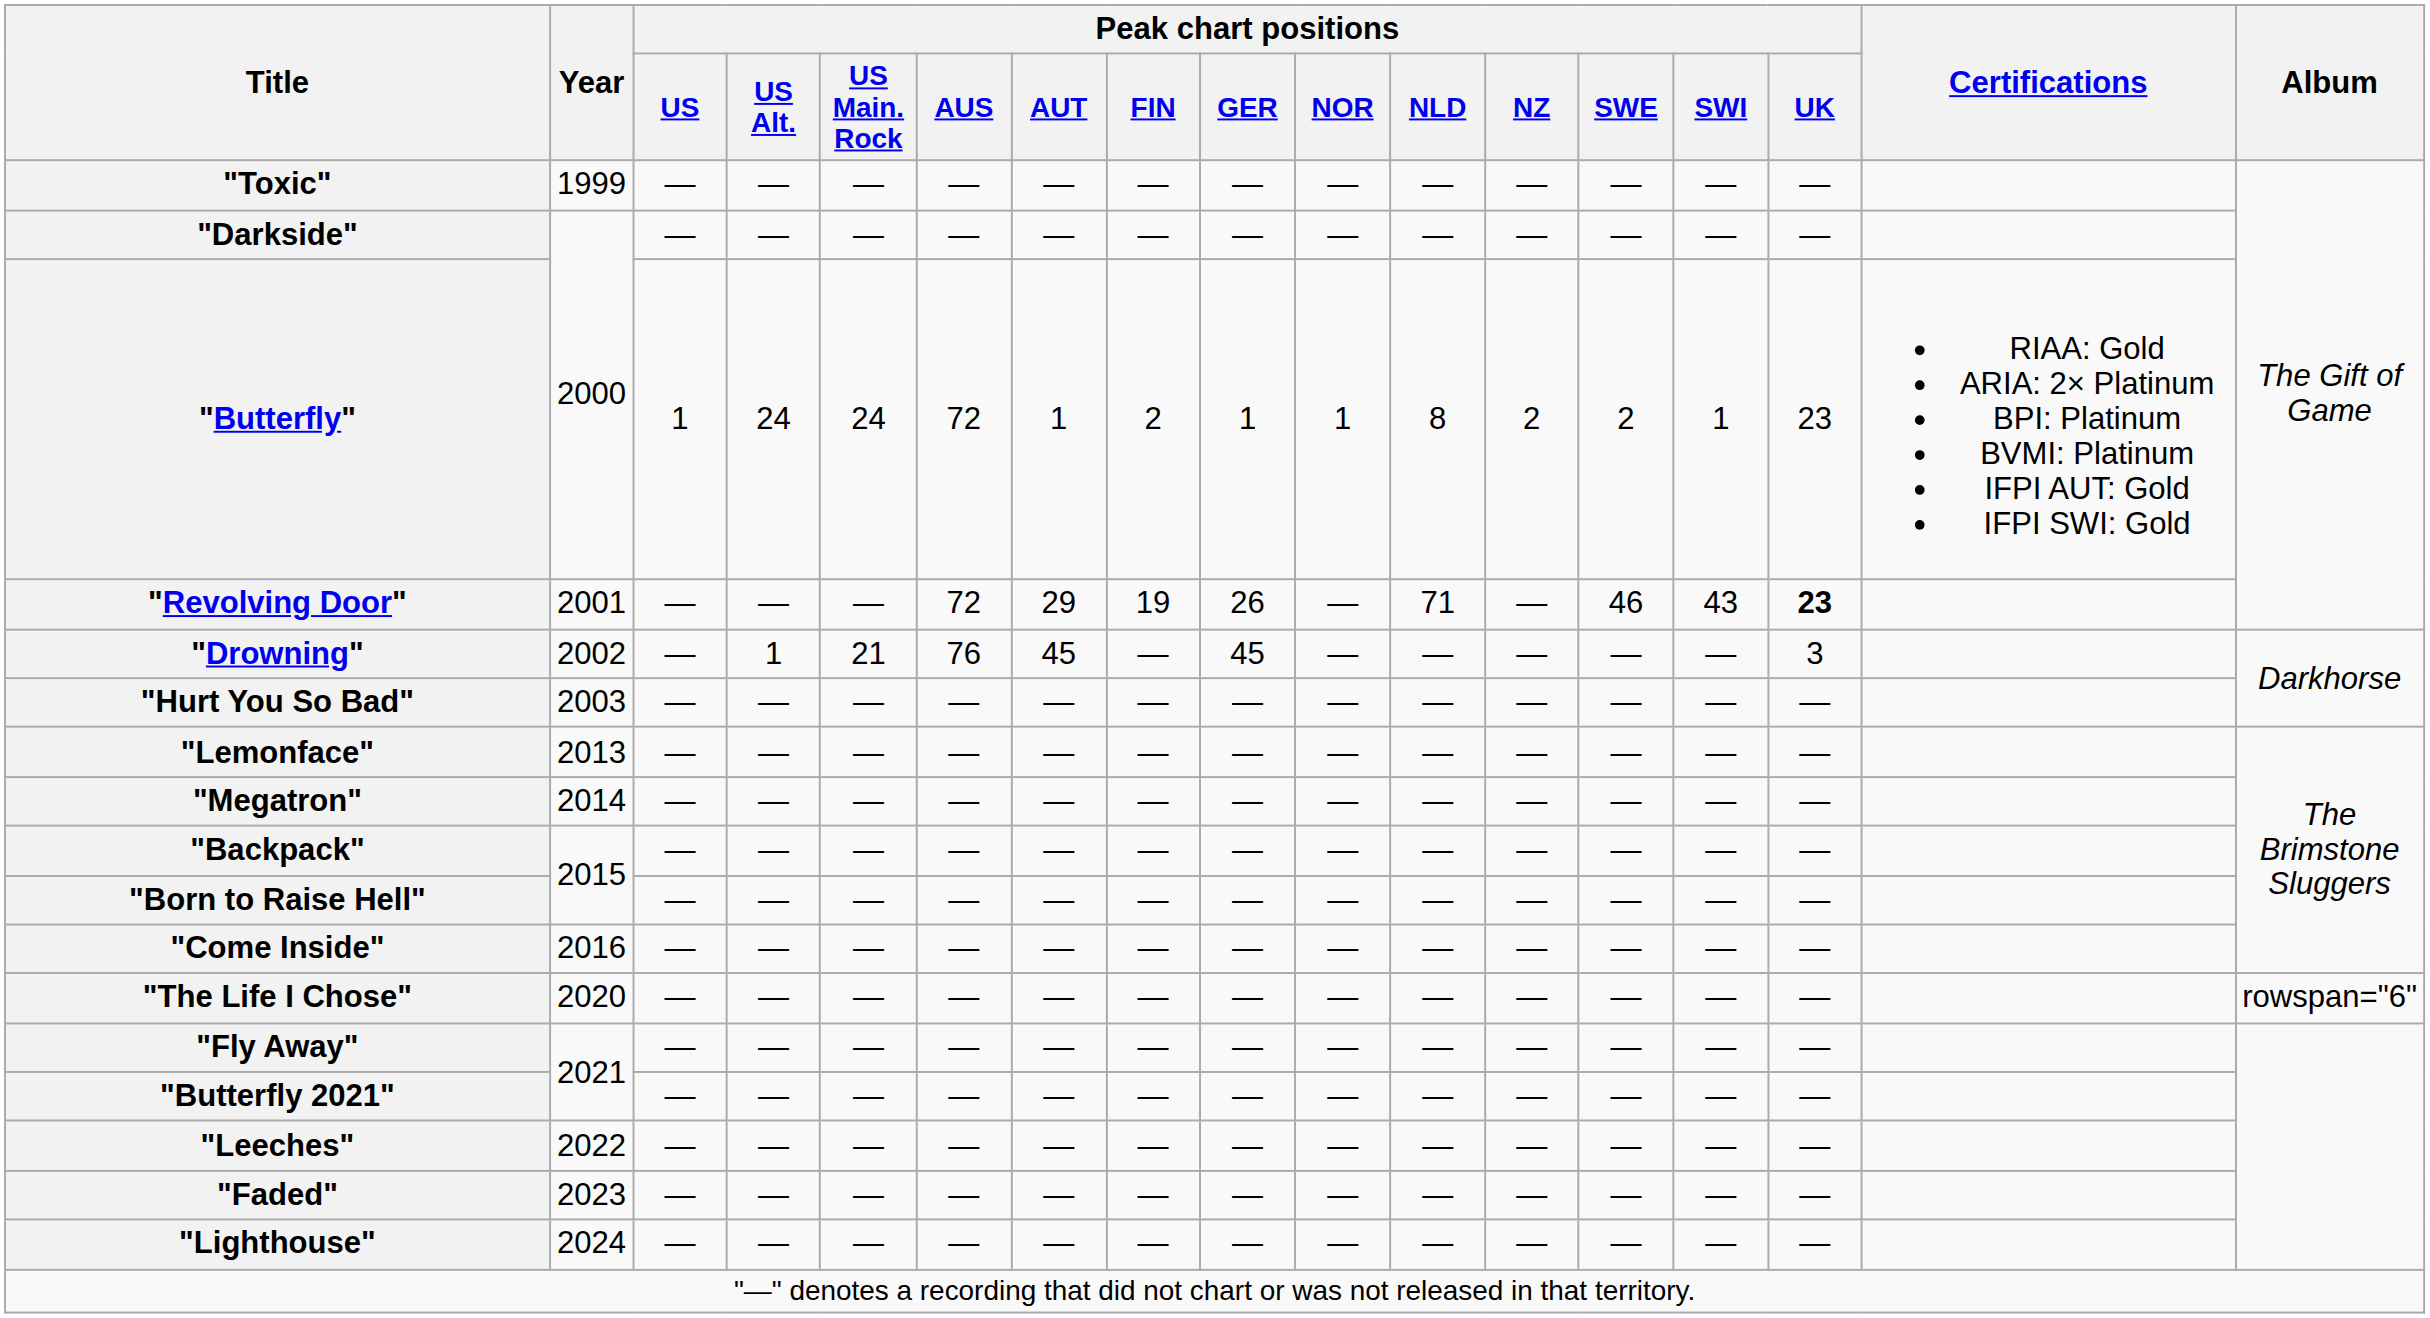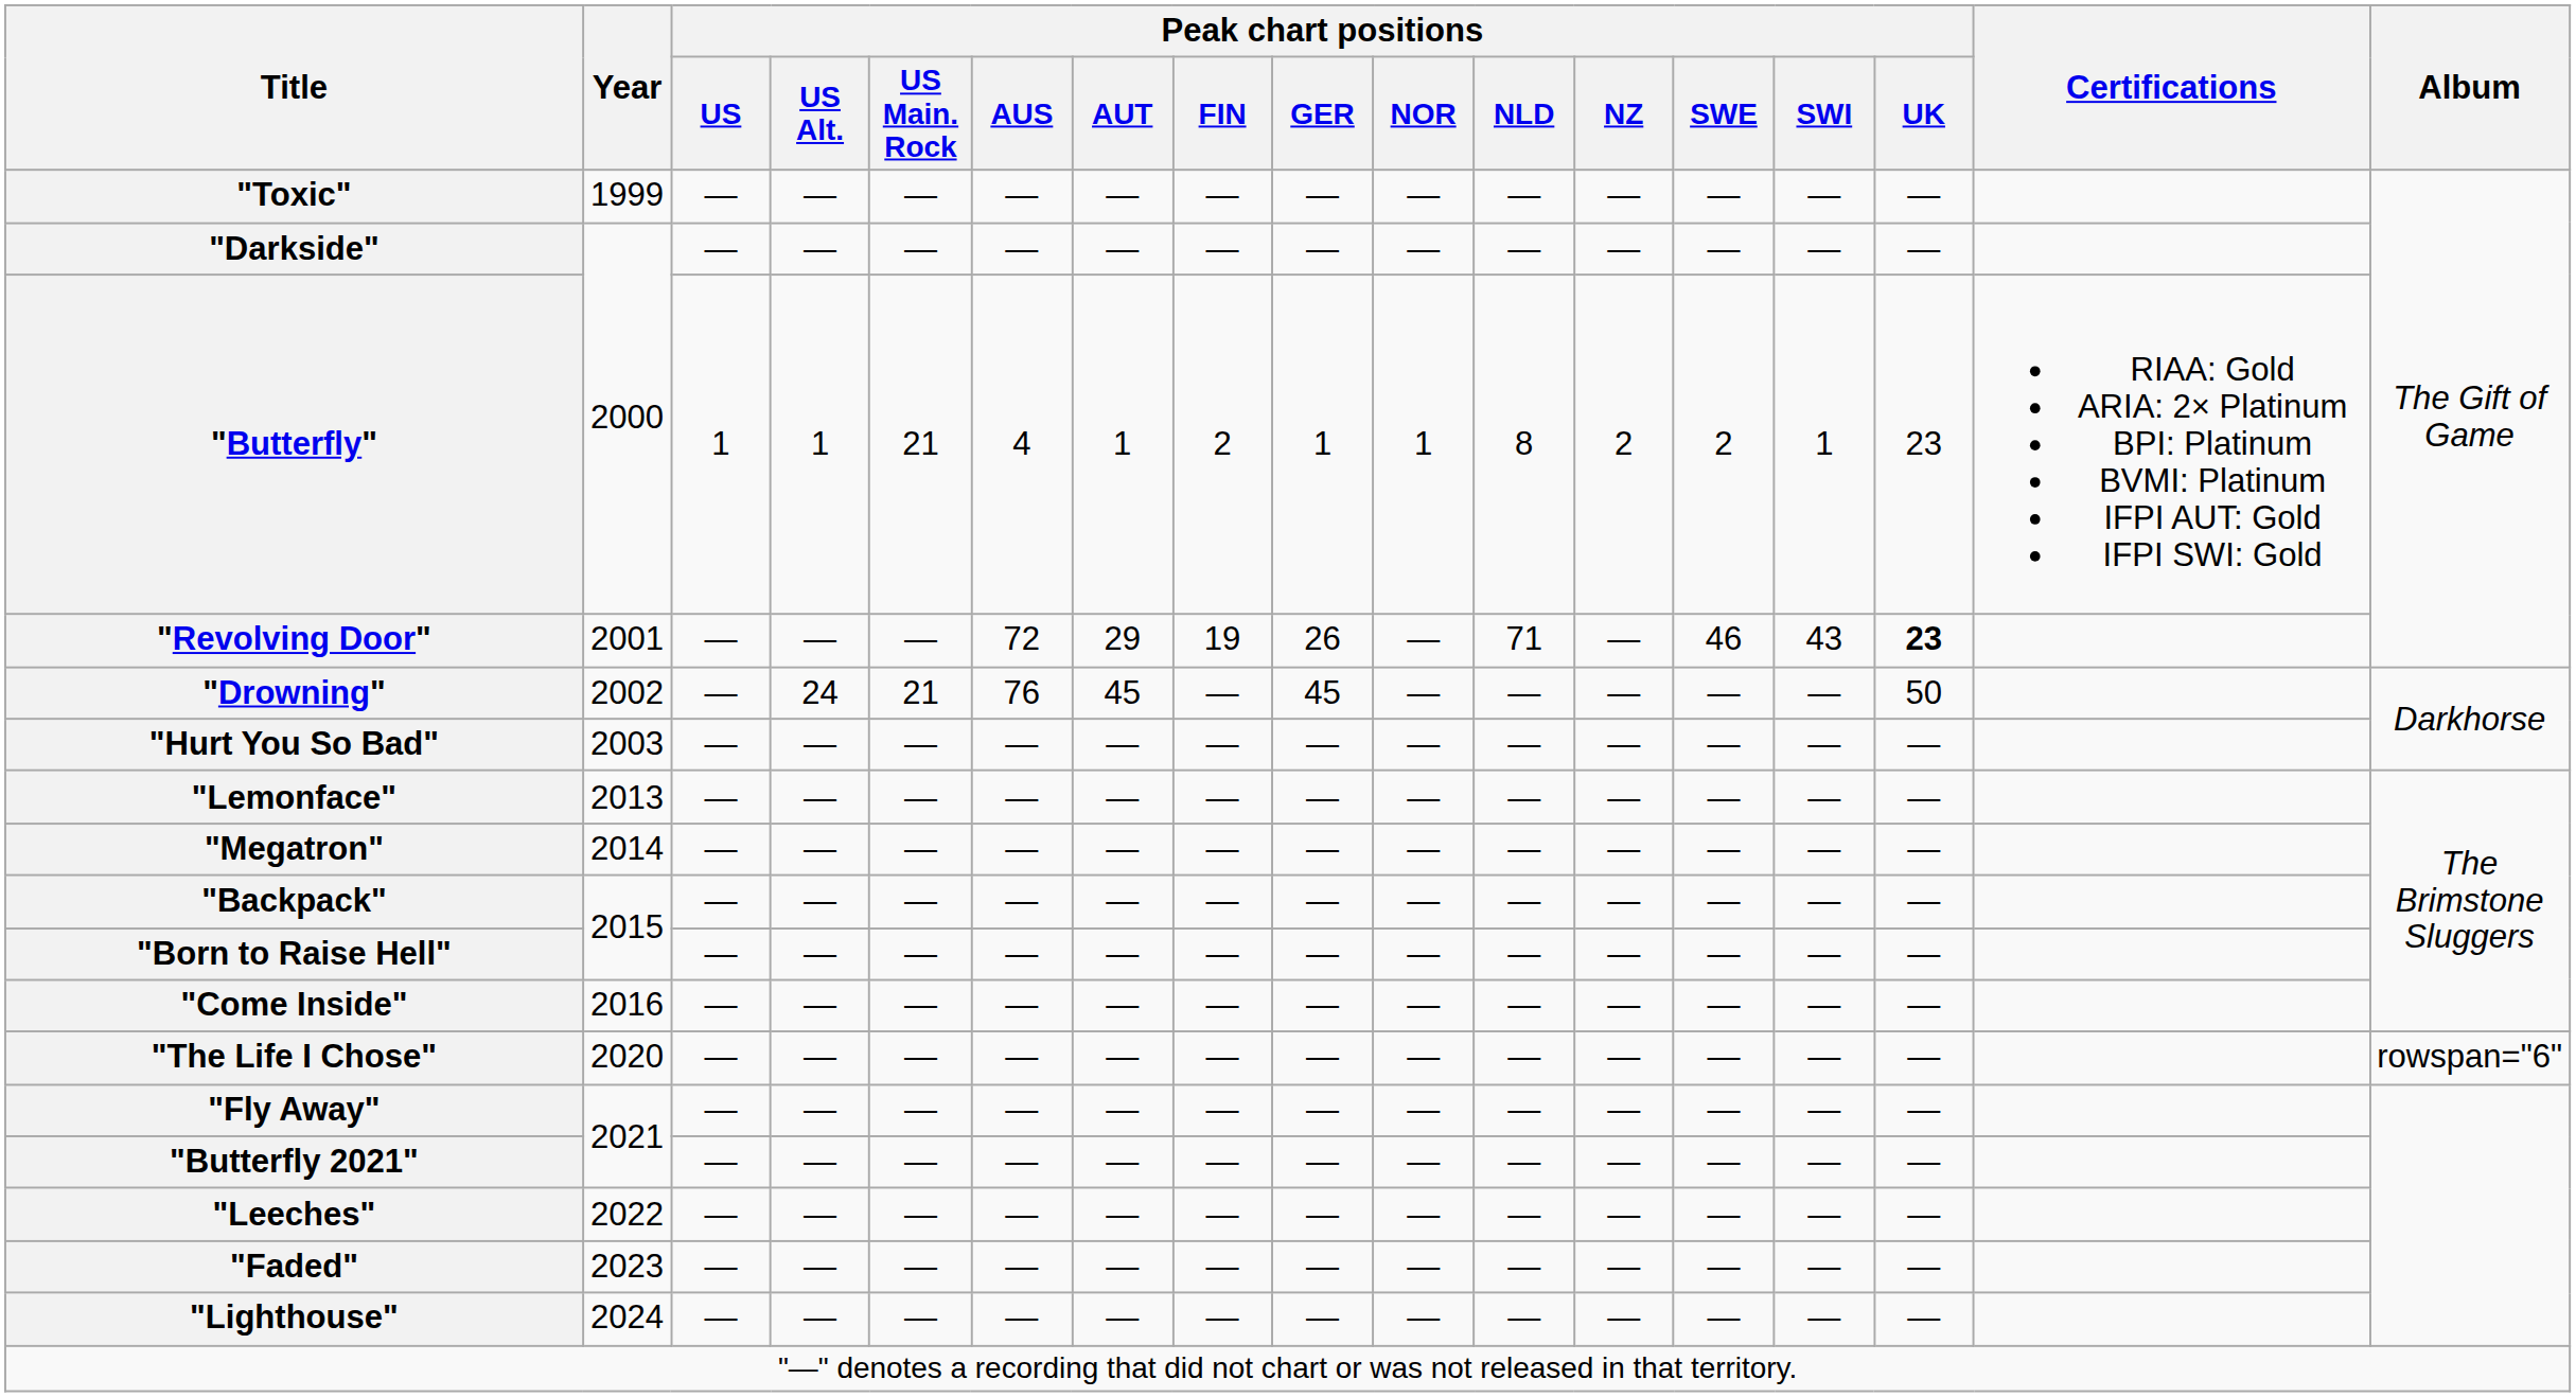"Butterfly" | Peak chart positions / US Alt.: 24 -> 1
"Butterfly" | Peak chart positions / US Main. Rock: 24 -> 21
"Butterfly" | Peak chart positions / AUS: 72 -> 4
"Drowning" | Peak chart positions / US Alt.: 1 -> 24
"Drowning" | Peak chart positions / UK: 3 -> 50
